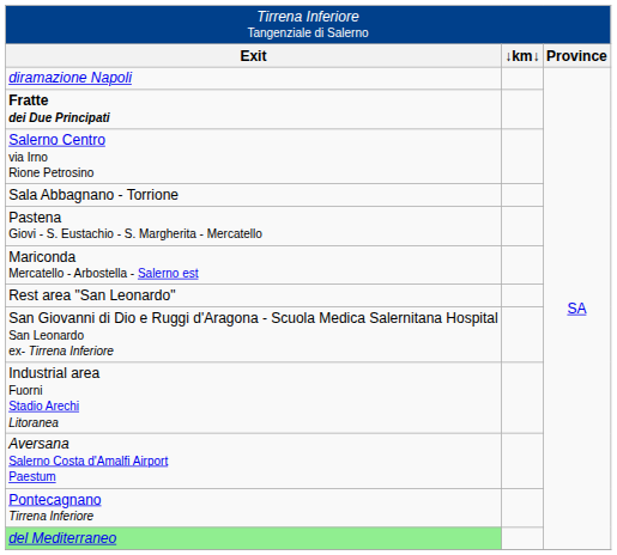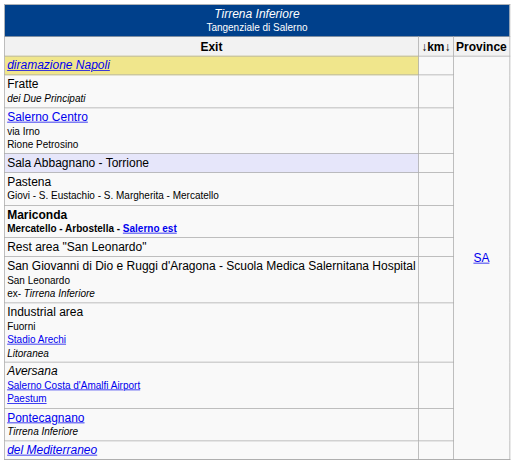diramazione Napoli | column 1: no background -> khaki background
Fratte dei Due Principati | column 1: bold -> normal
Sala Abbagnano - Torrione | column 1: no background -> lavender background
Mariconda Mercatello - Arbostella - Salerno est | column 1: normal -> bold
del Mediterraneo | column 1: lightgreen background -> no background
